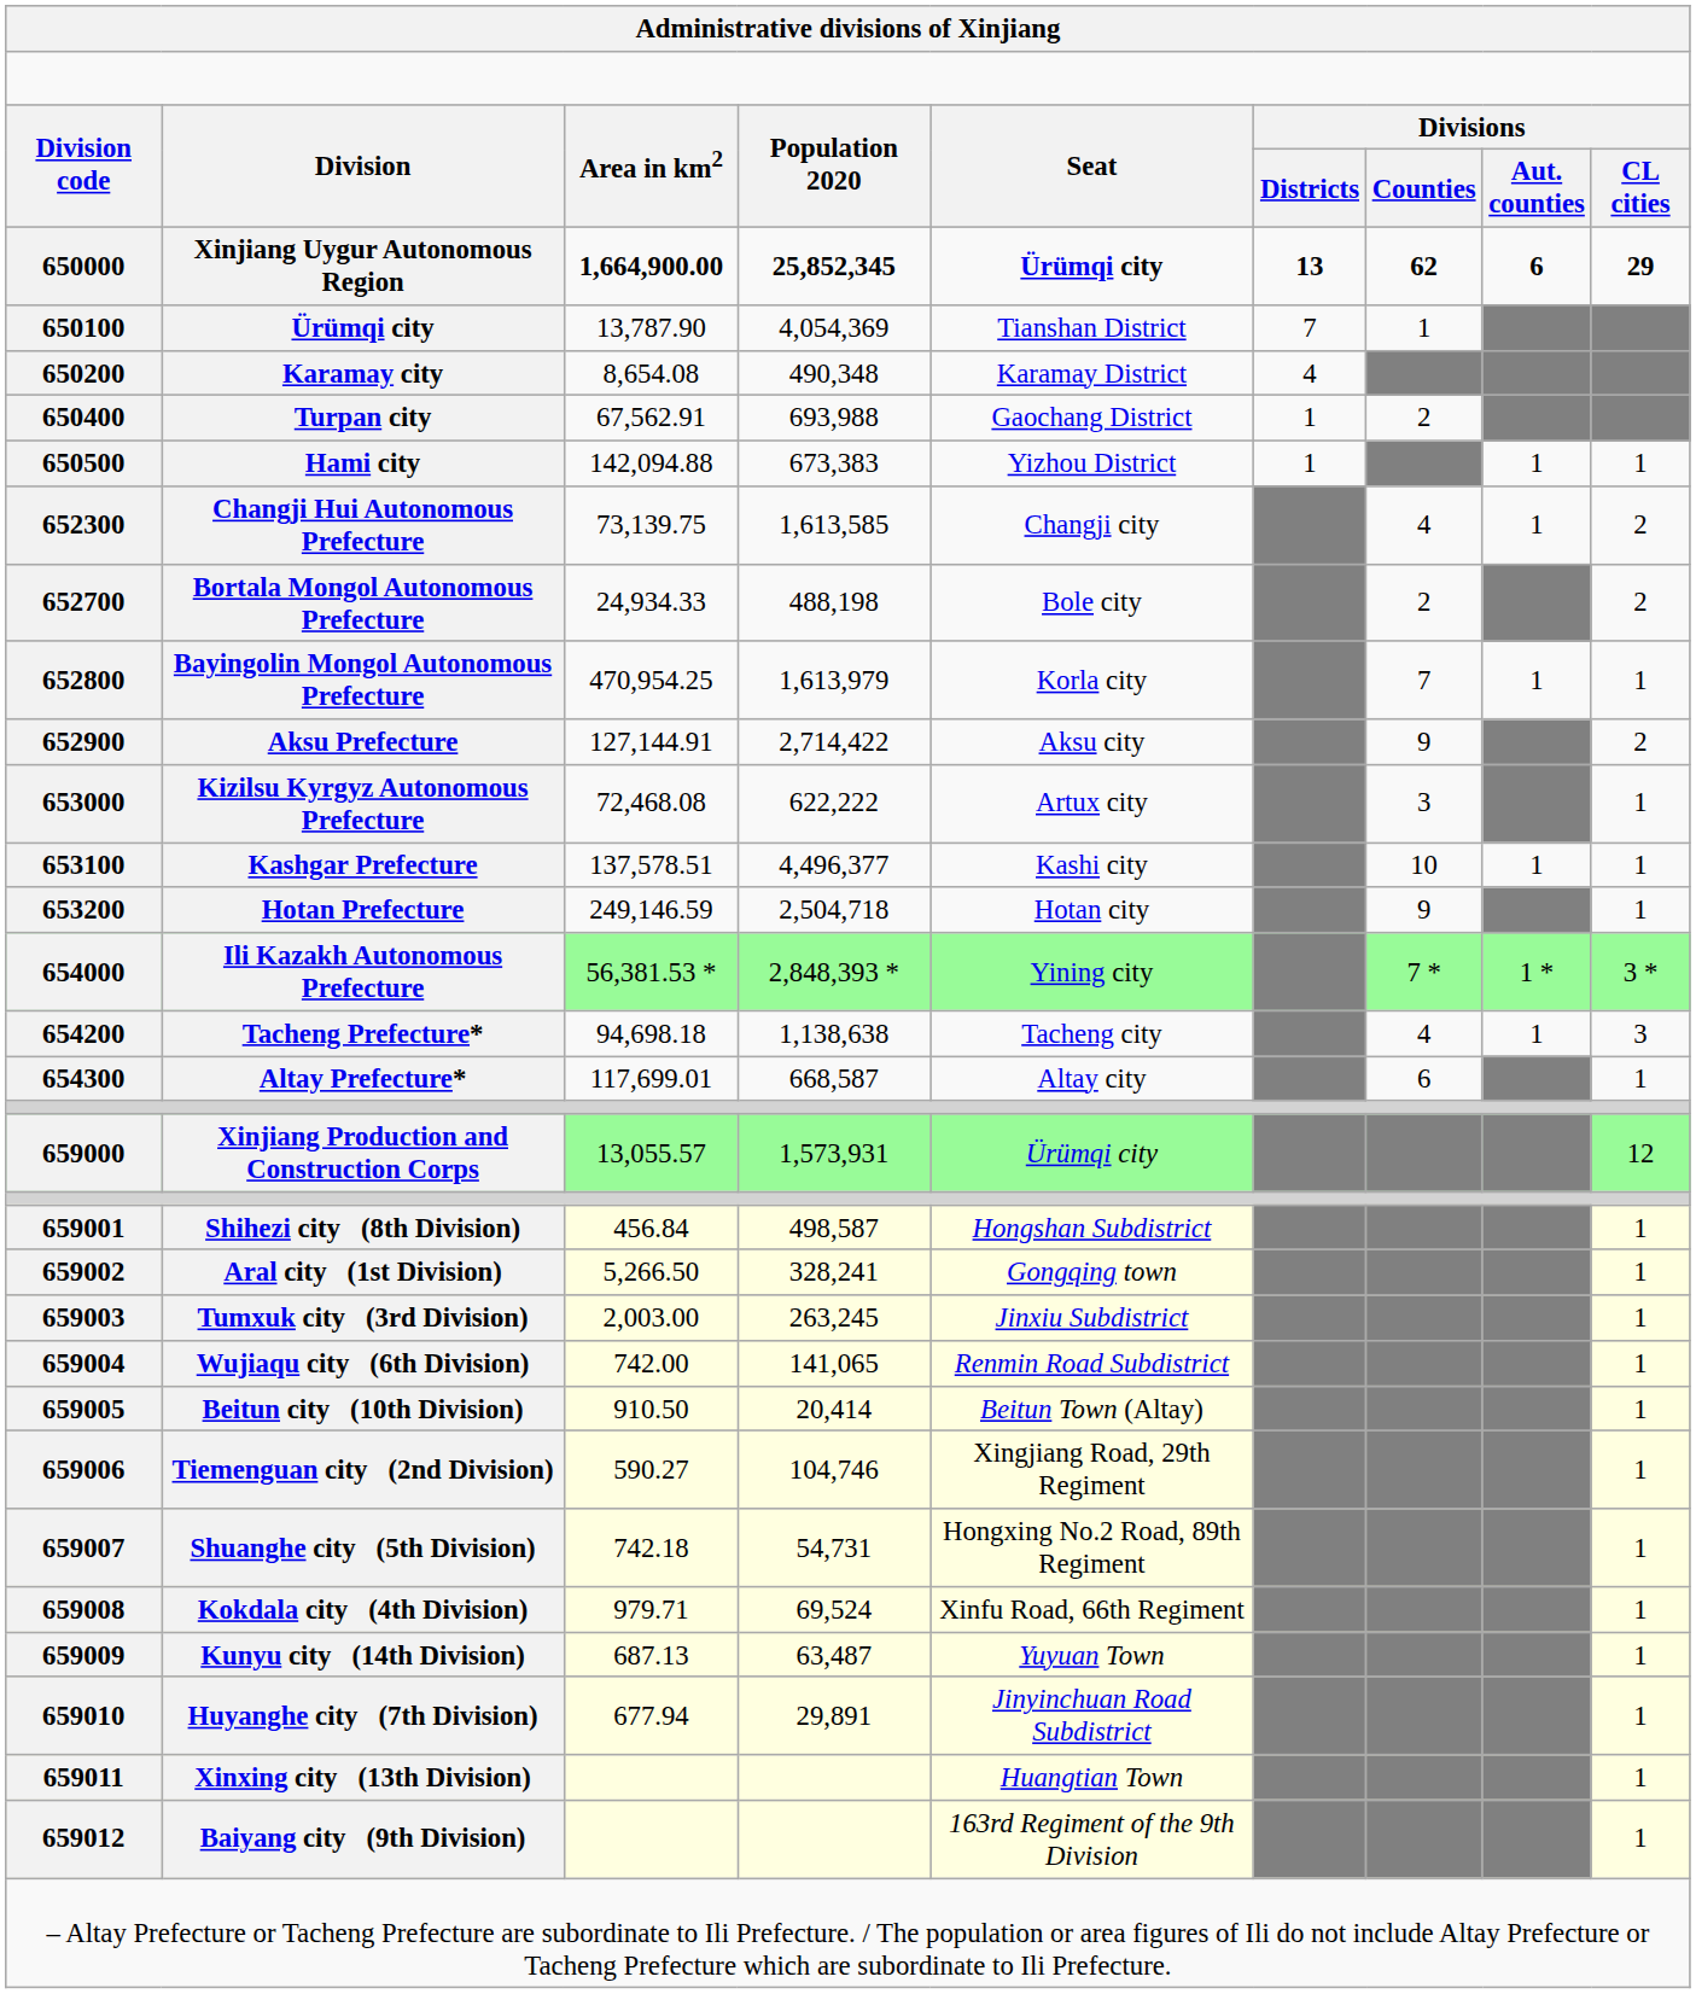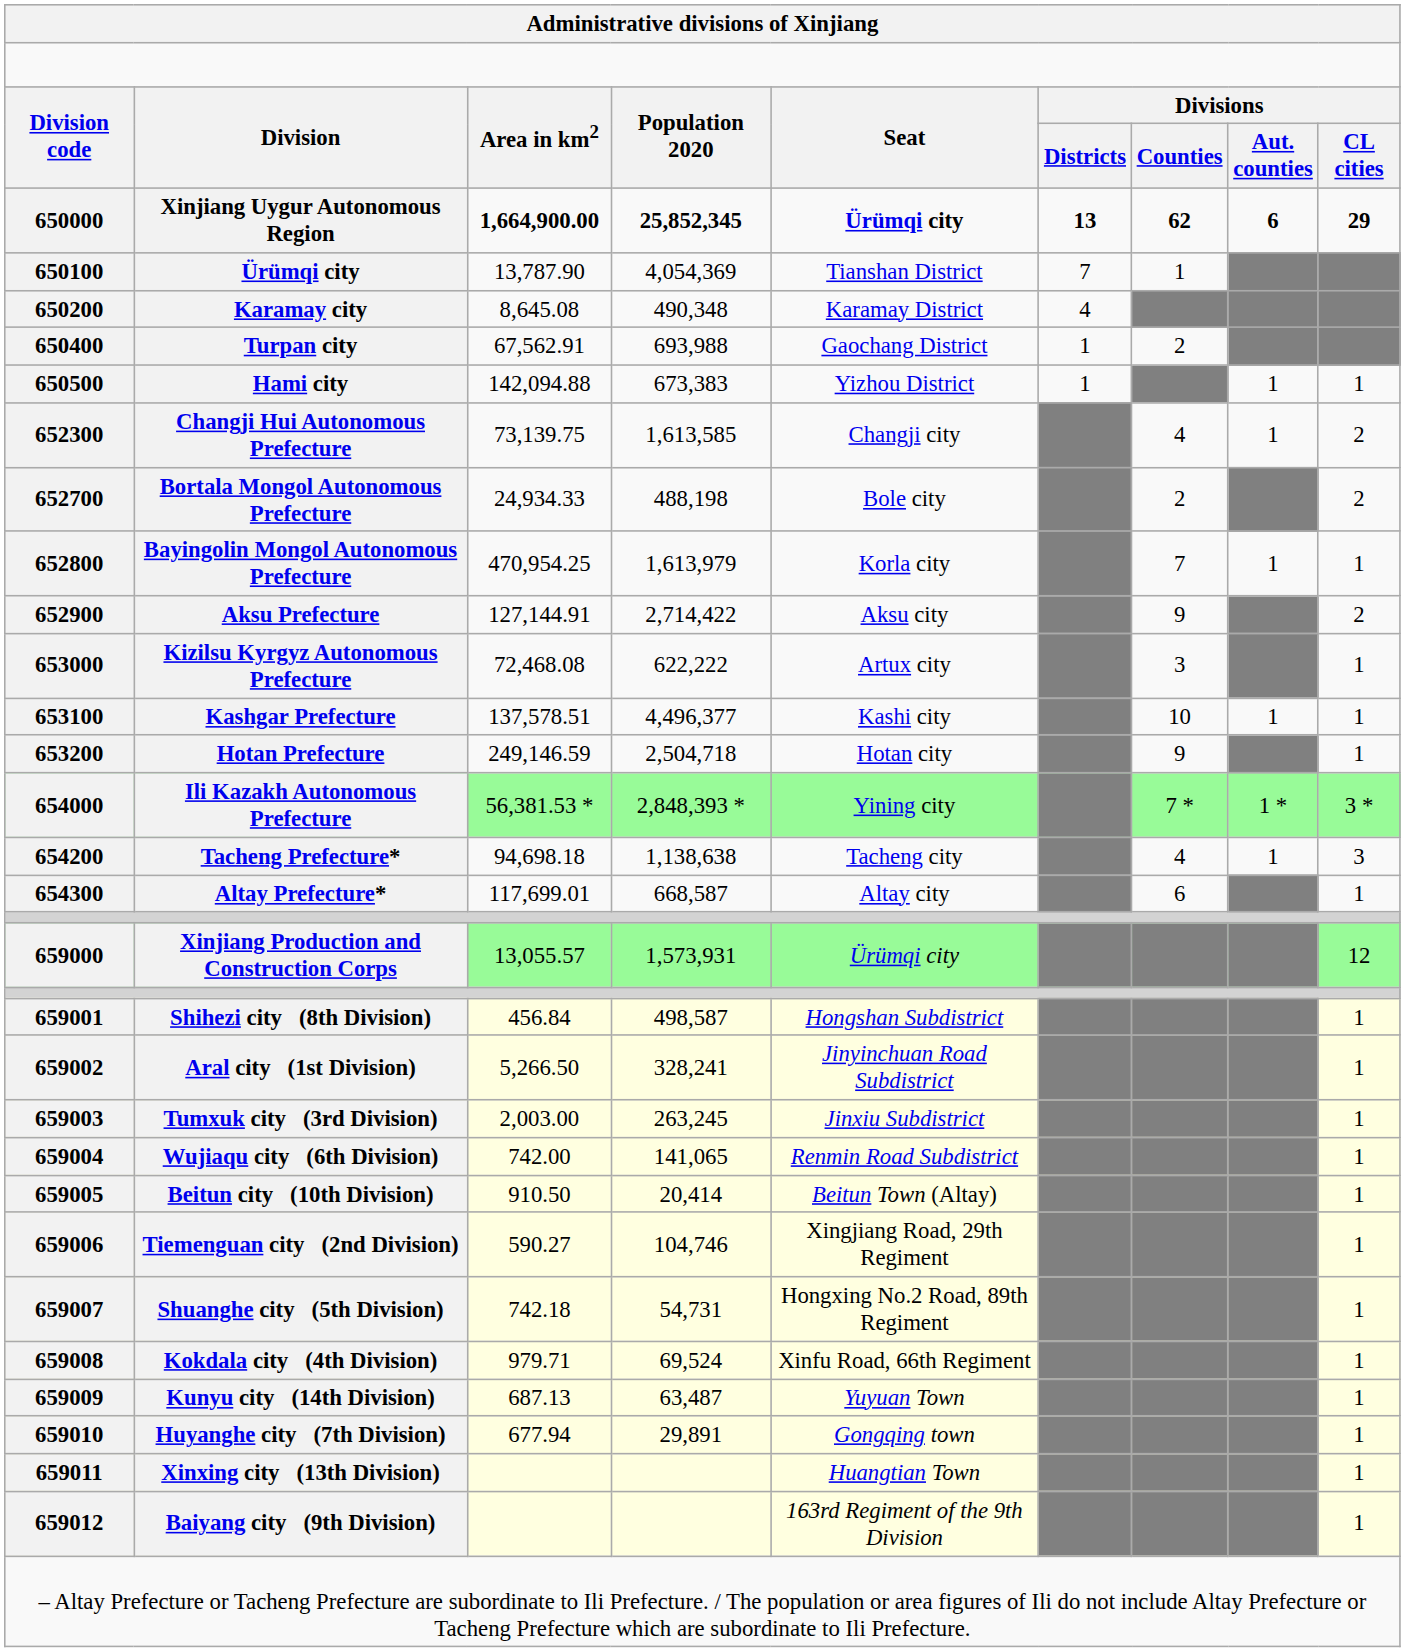Karamay city | column 3: 8,654.08 -> 8,645.08
Aral city (1st Division) | column 5: Gongqing town -> Jinyinchuan Road Subdistrict
Huyanghe city (7th Division) | column 5: Jinyinchuan Road Subdistrict -> Gongqing town
